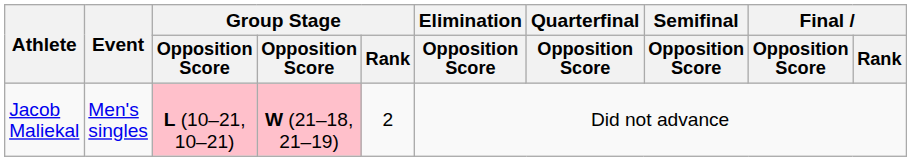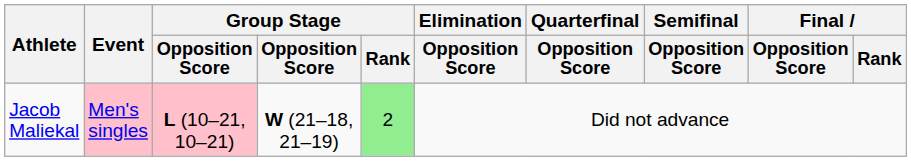Jacob Maliekal | Event: no background -> pink background
Jacob Maliekal | column 4: pink background -> no background
Jacob Maliekal | Group Stage / Rank: no background -> lightgreen background
